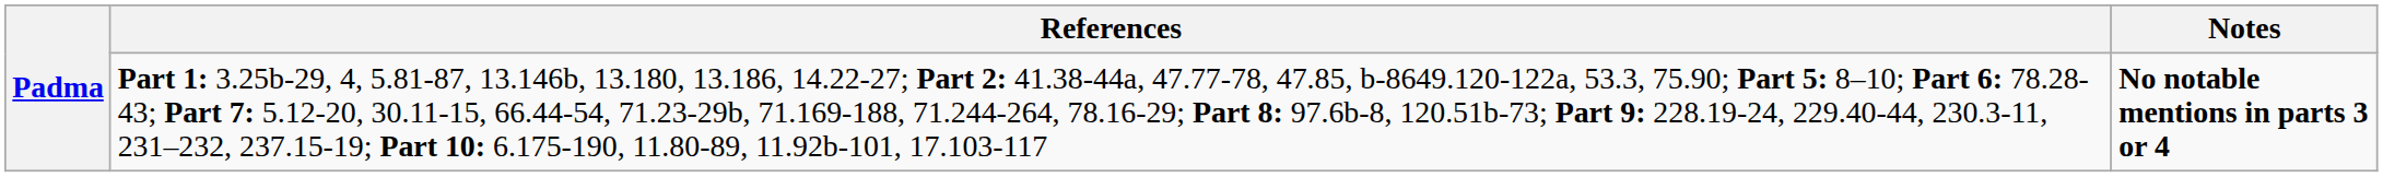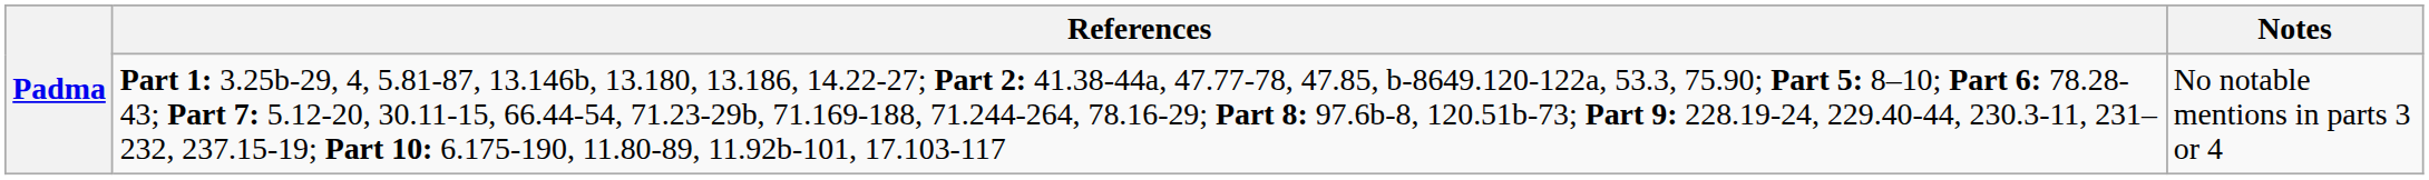row 2 | Notes: bold -> normal
